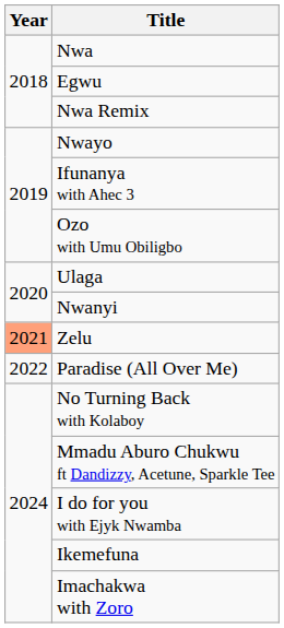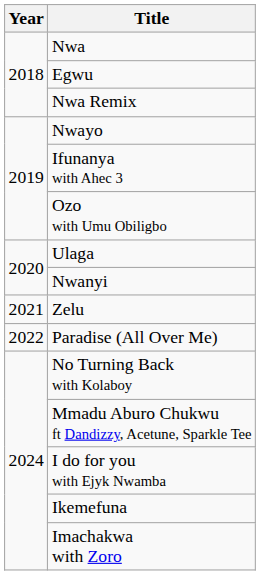Zelu | Year: lightsalmon background -> no background
